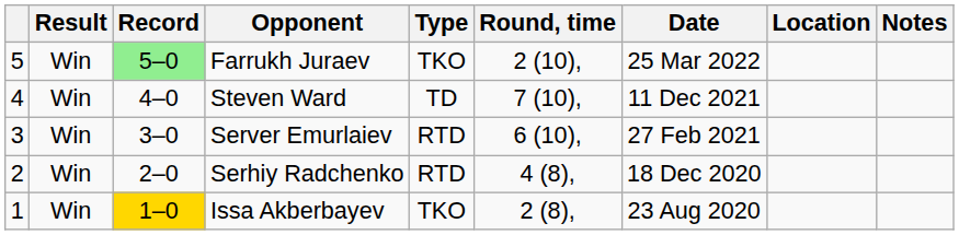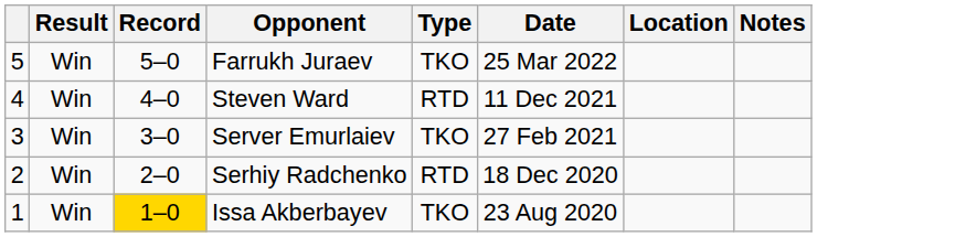- column: Round, time | 2 (10), | 7 (10), | 6 (10), | 4 (8), | 2 (8),
Farrukh Juraev | Record: lightgreen background -> no background
Steven Ward | Type: TD -> RTD
Server Emurlaiev | Type: RTD -> TKO
